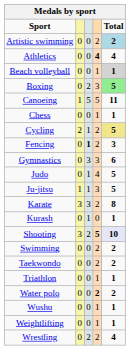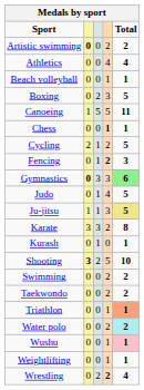Artistic swimming | column 2: normal -> bold
Artistic swimming | Total: lightblue background -> no background
Athletics | column 4: bold -> normal
Beach volleyball | Total: lightgrey background -> no background
Boxing | Total: lightgreen background -> no background
Chess | column 4: normal -> bold
Cycling | Total: khaki background -> no background
Fencing | column 3: bold -> normal
Fencing | column 4: normal -> bold
Gymnastics | column 2: normal -> bold
Gymnastics | Total: no background -> lightgreen background
Ju-jitsu | Total: no background -> khaki background
Shooting | column 2: normal -> bold
Shooting | column 4: bold -> normal
Shooting | Total: lavender background -> no background
Triathlon | Total: no background -> lightsalmon background
Water polo | column 4: bold -> normal
Water polo | Total: no background -> paleturquoise background
Wushu | Total: no background -> pink background
Wrestling | column 4: normal -> bold
